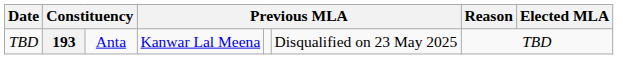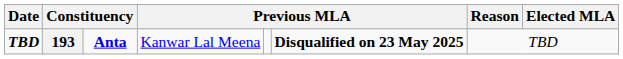193 | Date: normal -> bold
193 | column 3: normal -> bold
193 | column 6: normal -> bold
